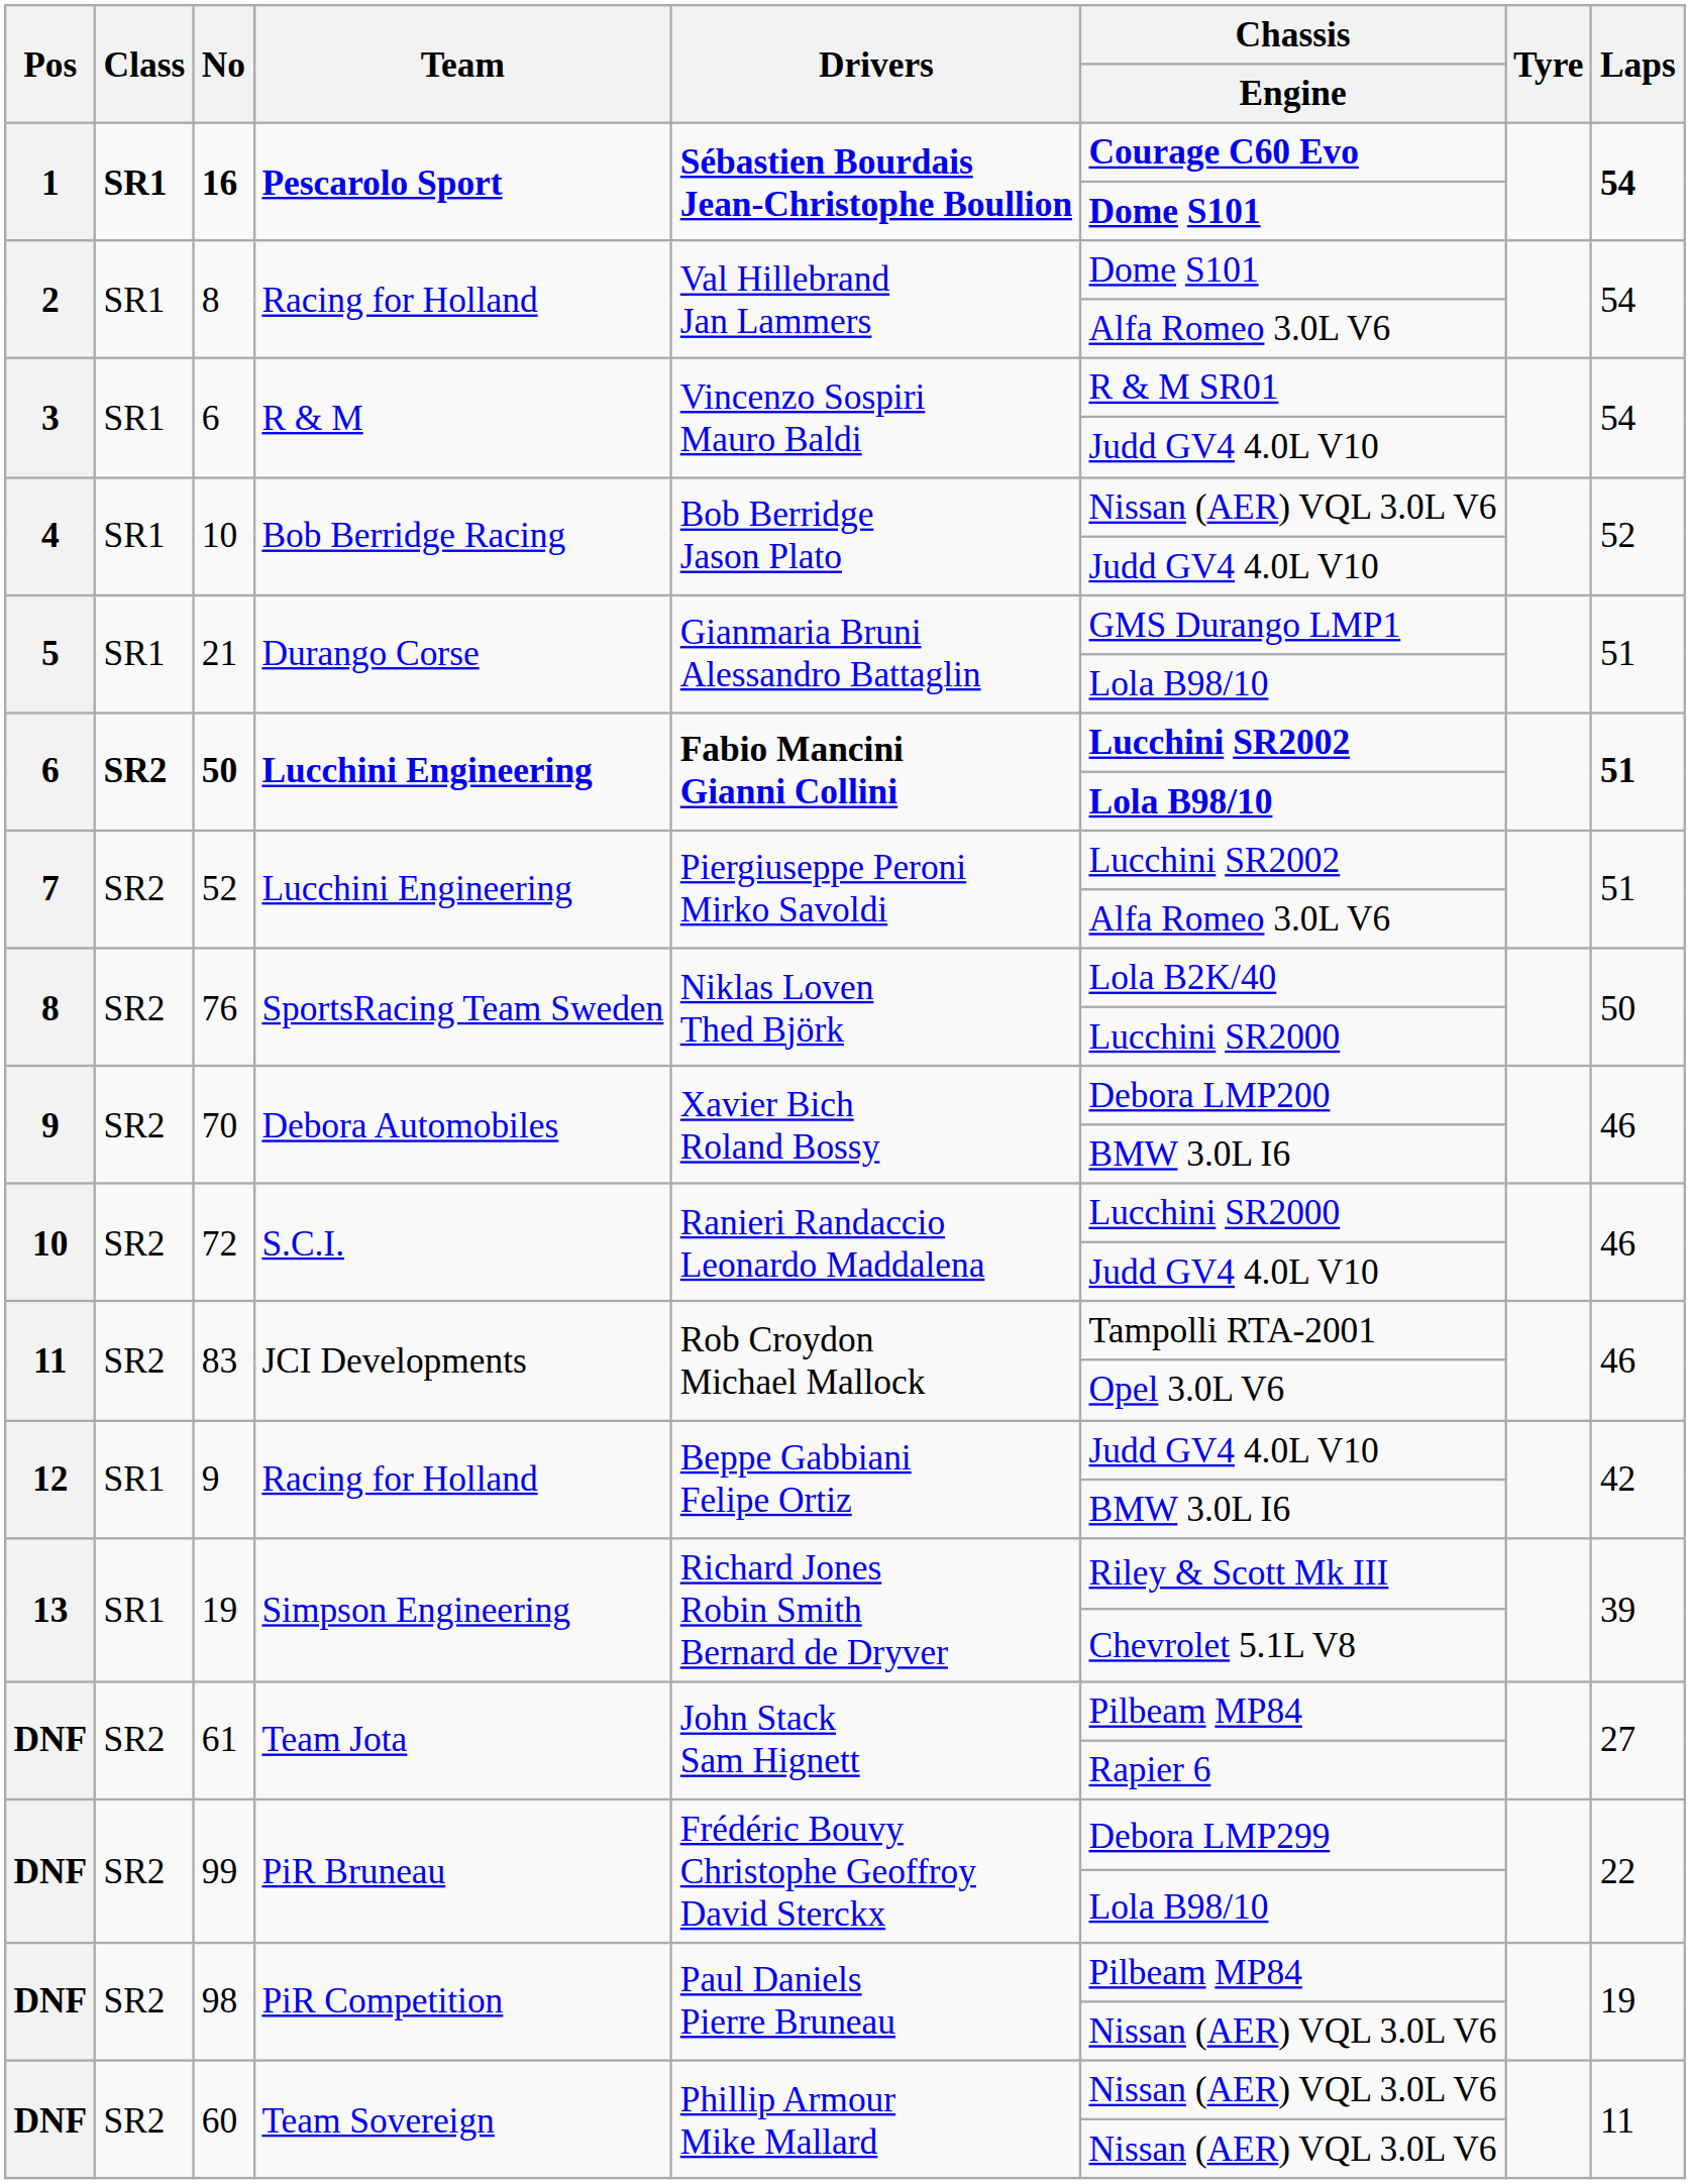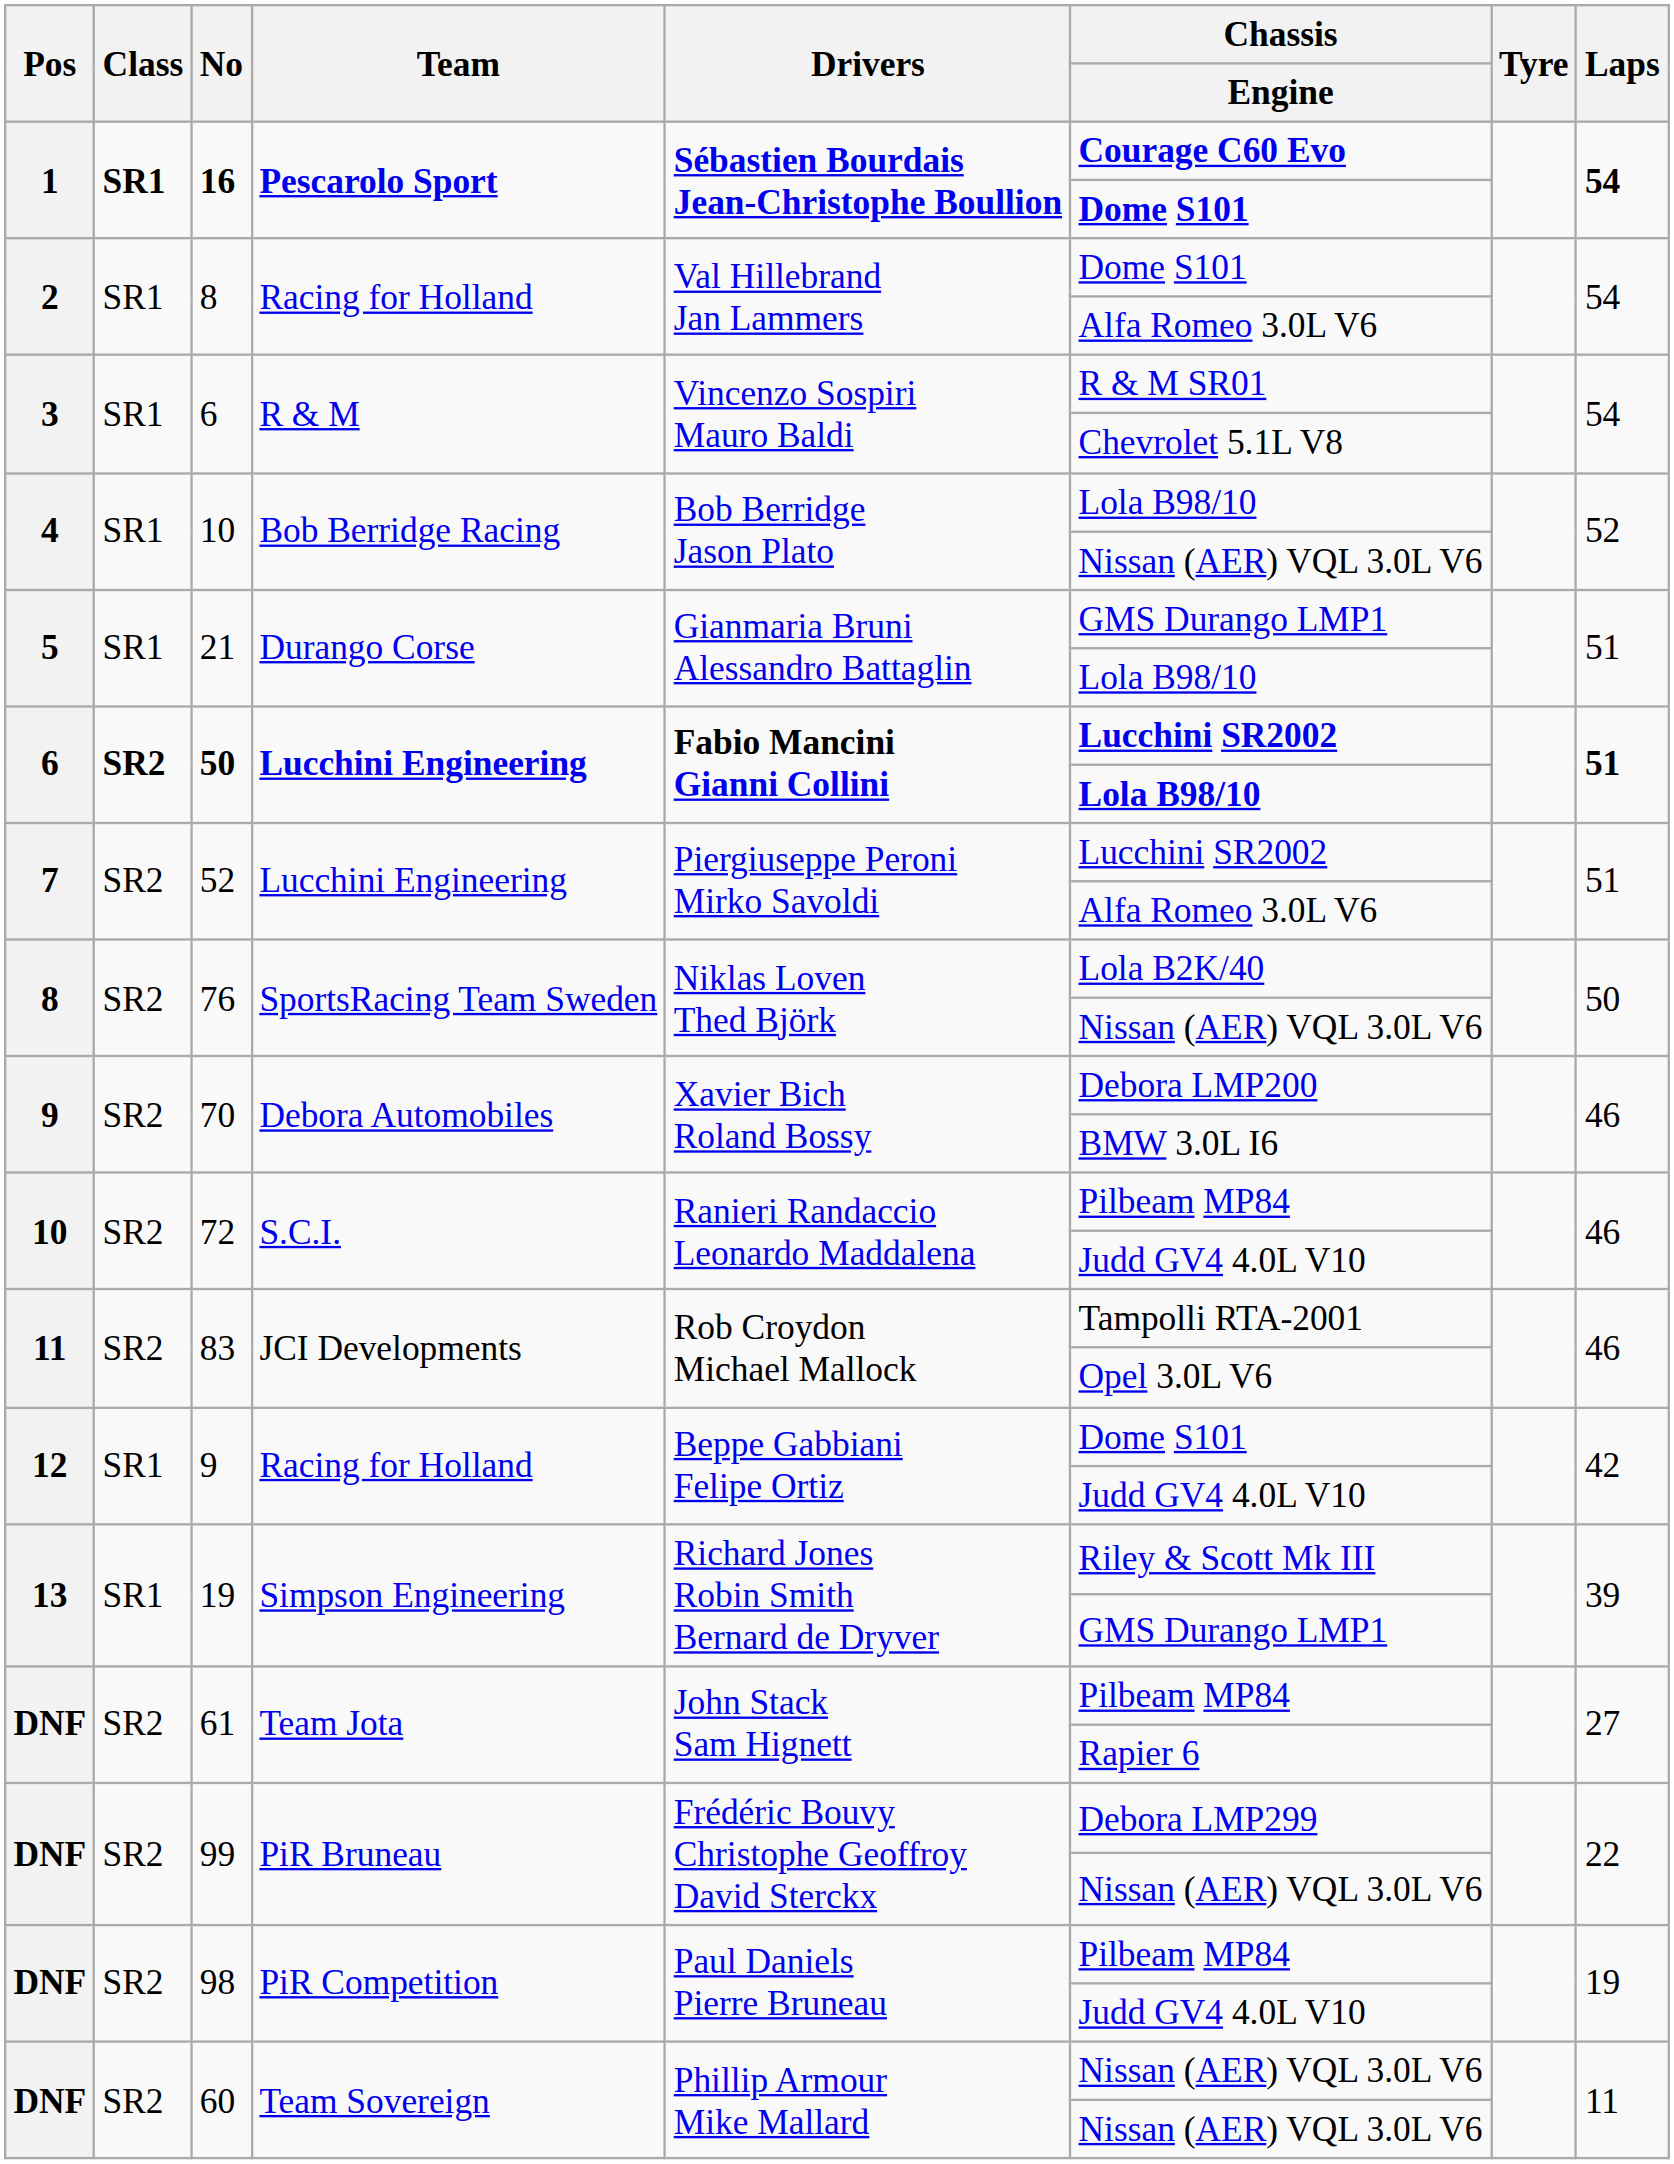row 8 | Chassis / Engine: Judd GV4 4.0L V10 -> Chevrolet 5.1L V8
row 9 | Chassis / Engine: Nissan (AER) VQL 3.0L V6 -> Lola B98/10
row 10 | Chassis / Engine: Judd GV4 4.0L V10 -> Nissan (AER) VQL 3.0L V6
row 18 | Chassis / Engine: Lucchini SR2000 -> Nissan (AER) VQL 3.0L V6
row 21 | Chassis / Engine: Lucchini SR2000 -> Pilbeam MP84
row 25 | Chassis / Engine: Judd GV4 4.0L V10 -> Dome S101
row 26 | Chassis / Engine: BMW 3.0L I6 -> Judd GV4 4.0L V10
row 28 | Chassis / Engine: Chevrolet 5.1L V8 -> GMS Durango LMP1
row 32 | Chassis / Engine: Lola B98/10 -> Nissan (AER) VQL 3.0L V6
row 34 | Chassis / Engine: Nissan (AER) VQL 3.0L V6 -> Judd GV4 4.0L V10
